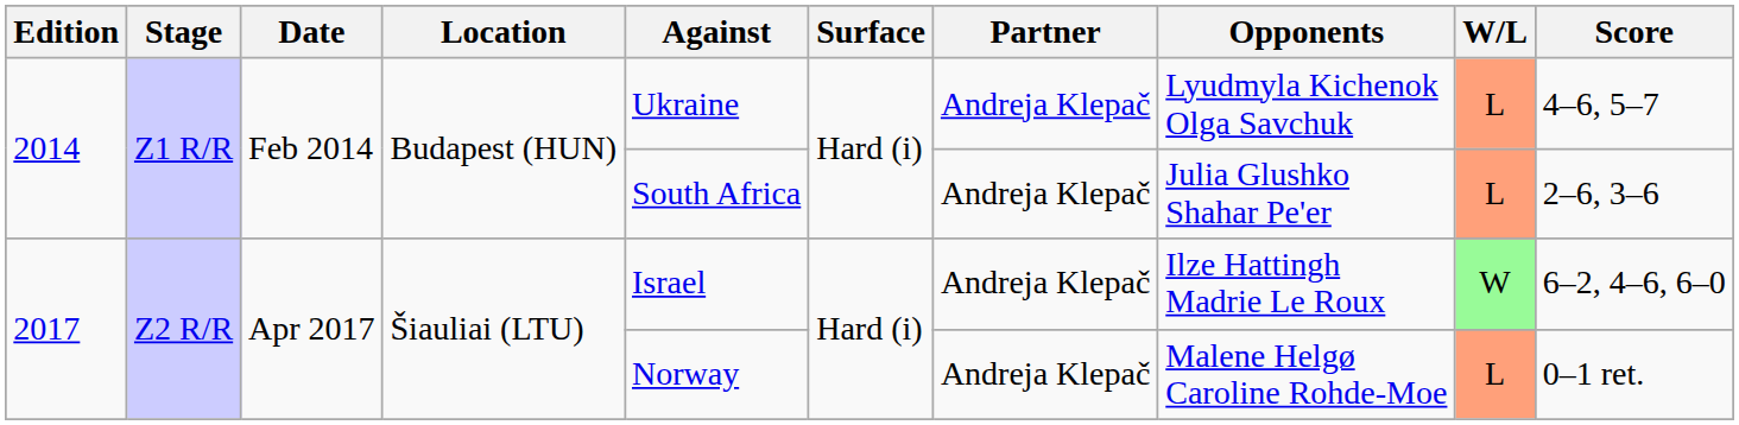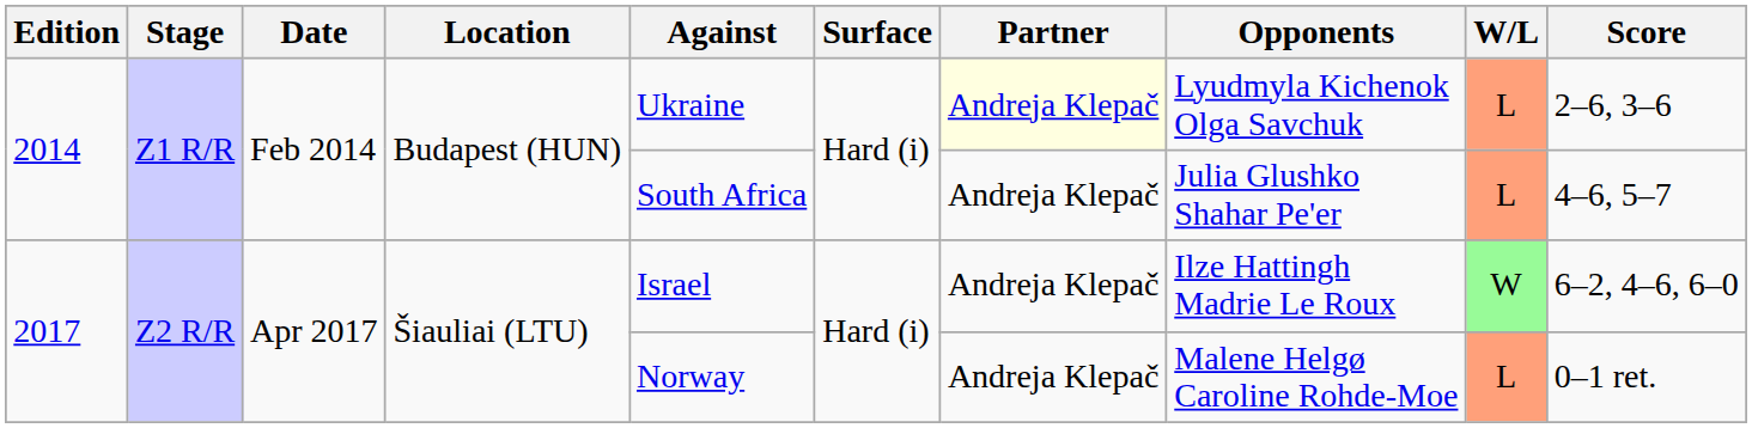row 2 | Partner: no background -> lightyellow background
row 2 | Score: 4–6, 5–7 -> 2–6, 3–6
row 3 | Score: 2–6, 3–6 -> 4–6, 5–7
